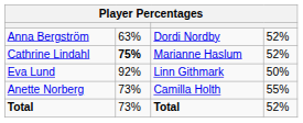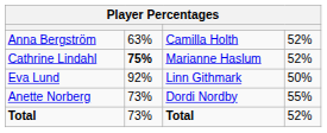Anna Bergström | column 3: Dordi Nordby -> Camilla Holth
Anette Norberg | column 3: Camilla Holth -> Dordi Nordby
